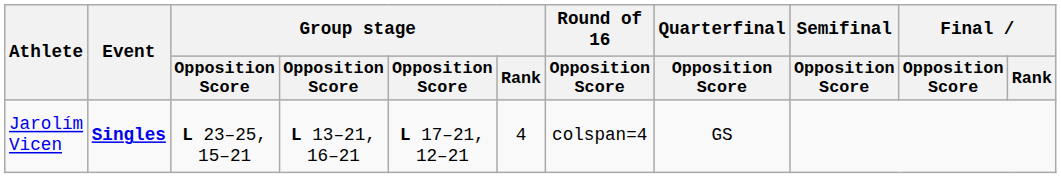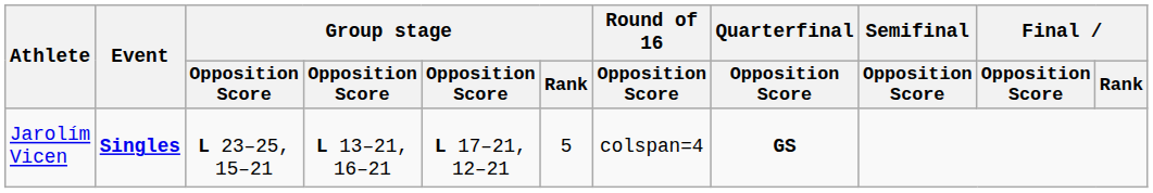Jarolím Vicen | Group stage / Rank: 4 -> 5
Jarolím Vicen | Quarterfinal / Opposition Score: normal -> bold
